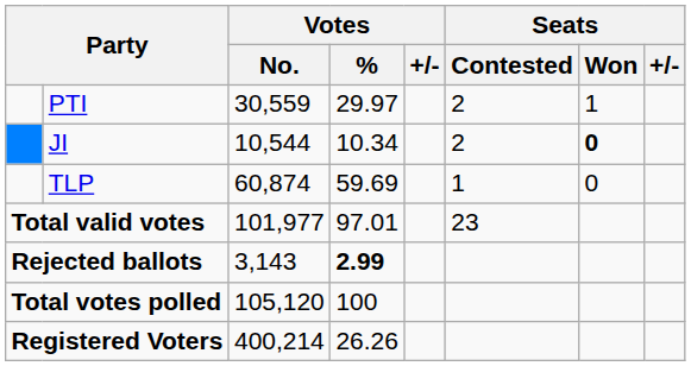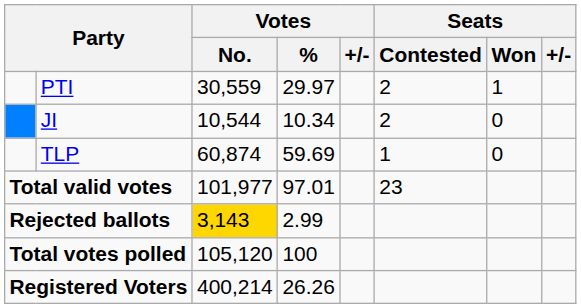JI | Seats / Won: bold -> normal
Rejected ballots | Votes / No.: no background -> gold background
Rejected ballots | Votes / %: bold -> normal
